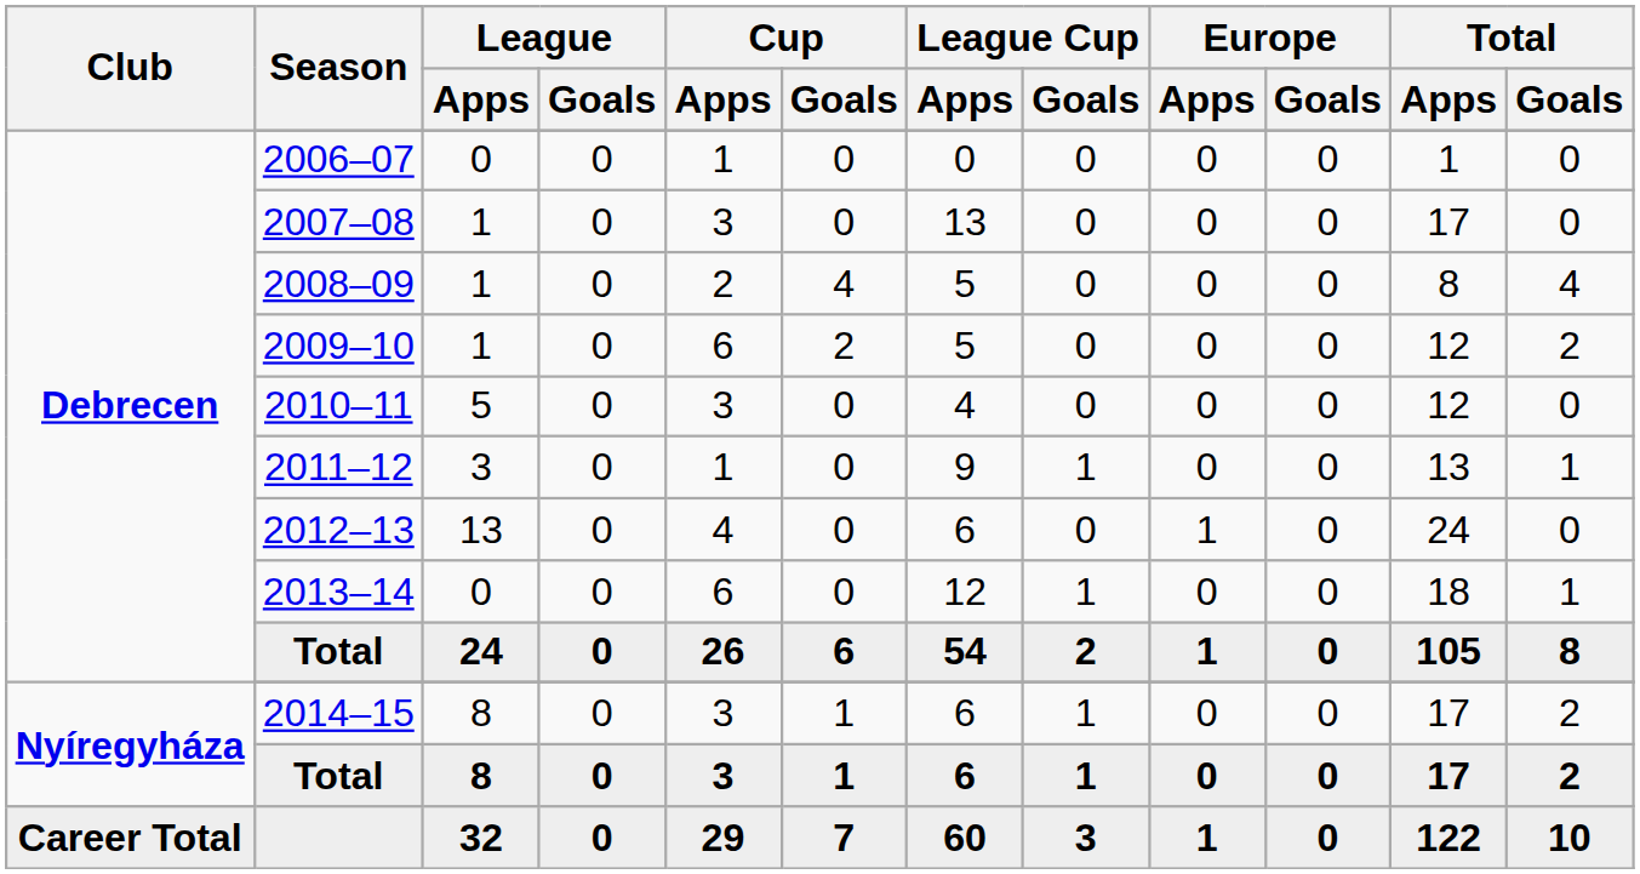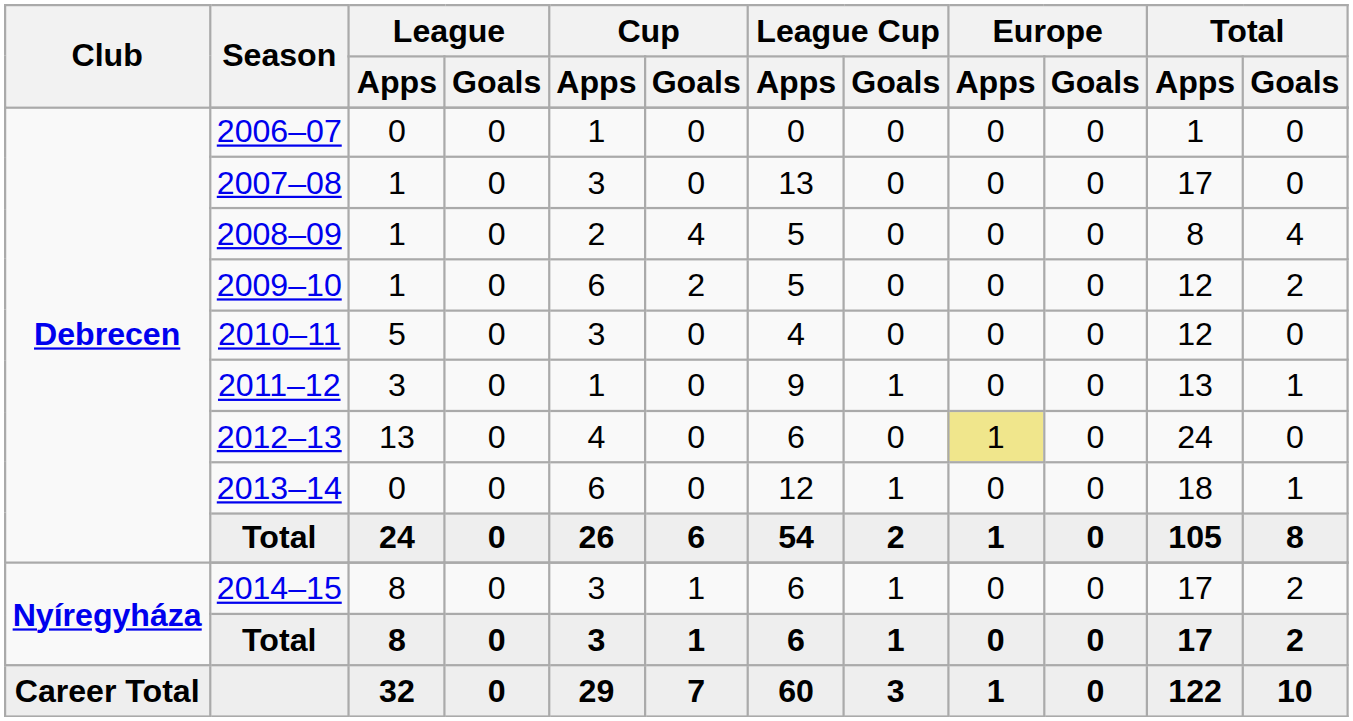2012–13 | Europe / Apps: no background -> khaki background
